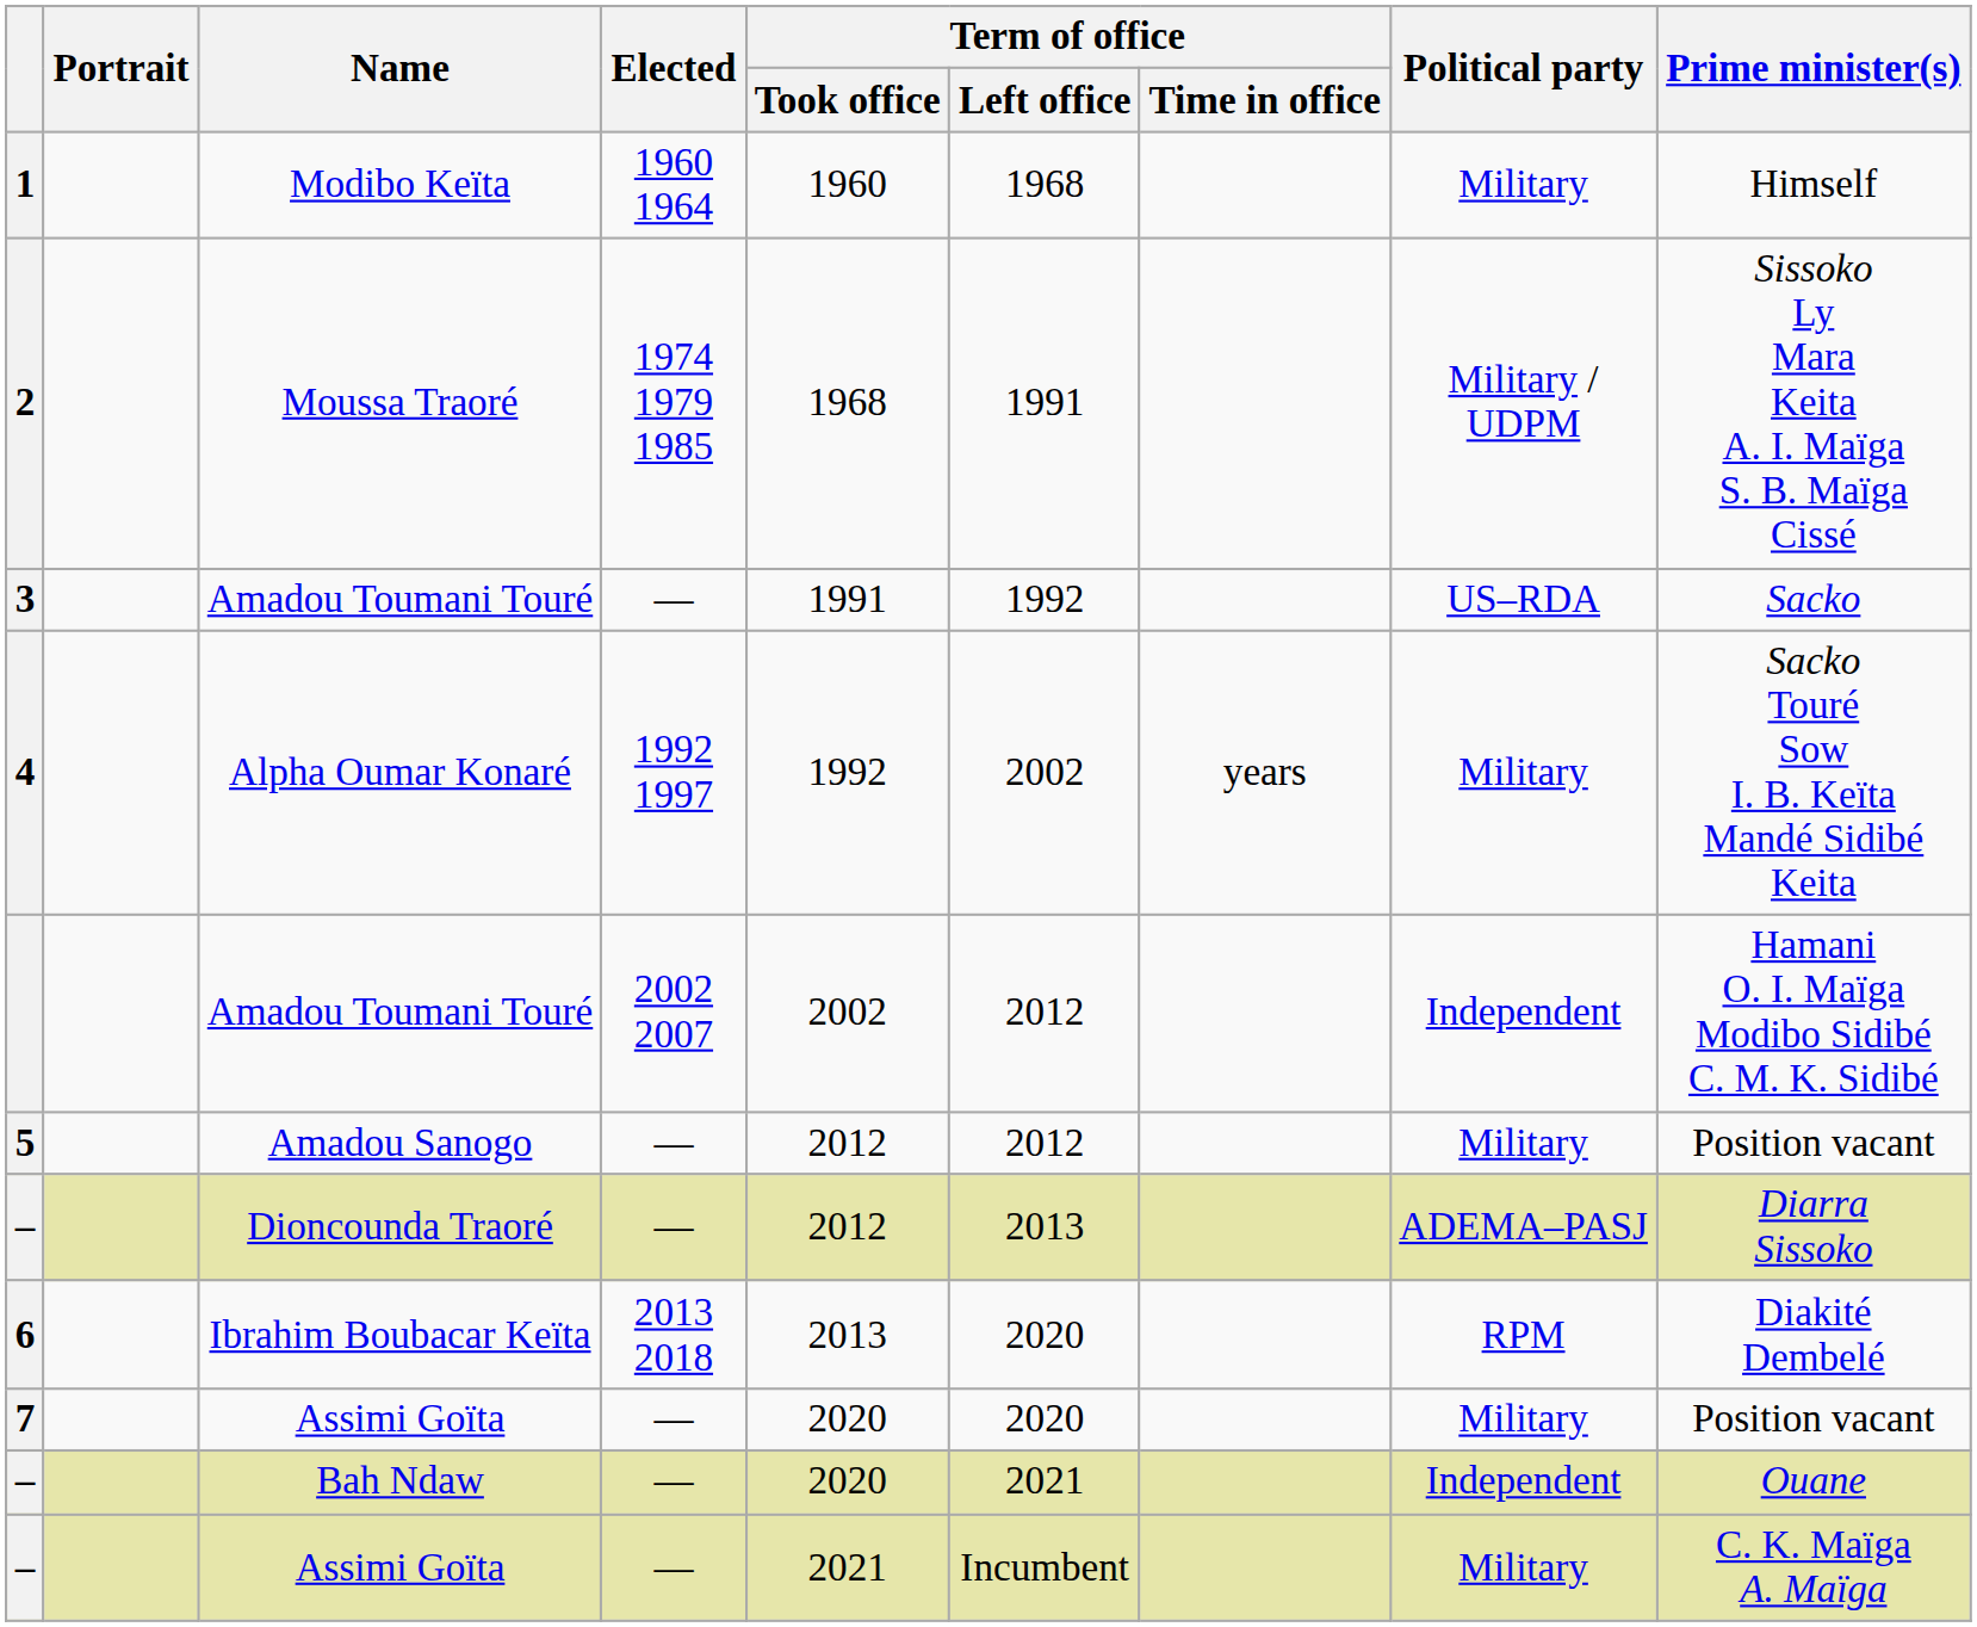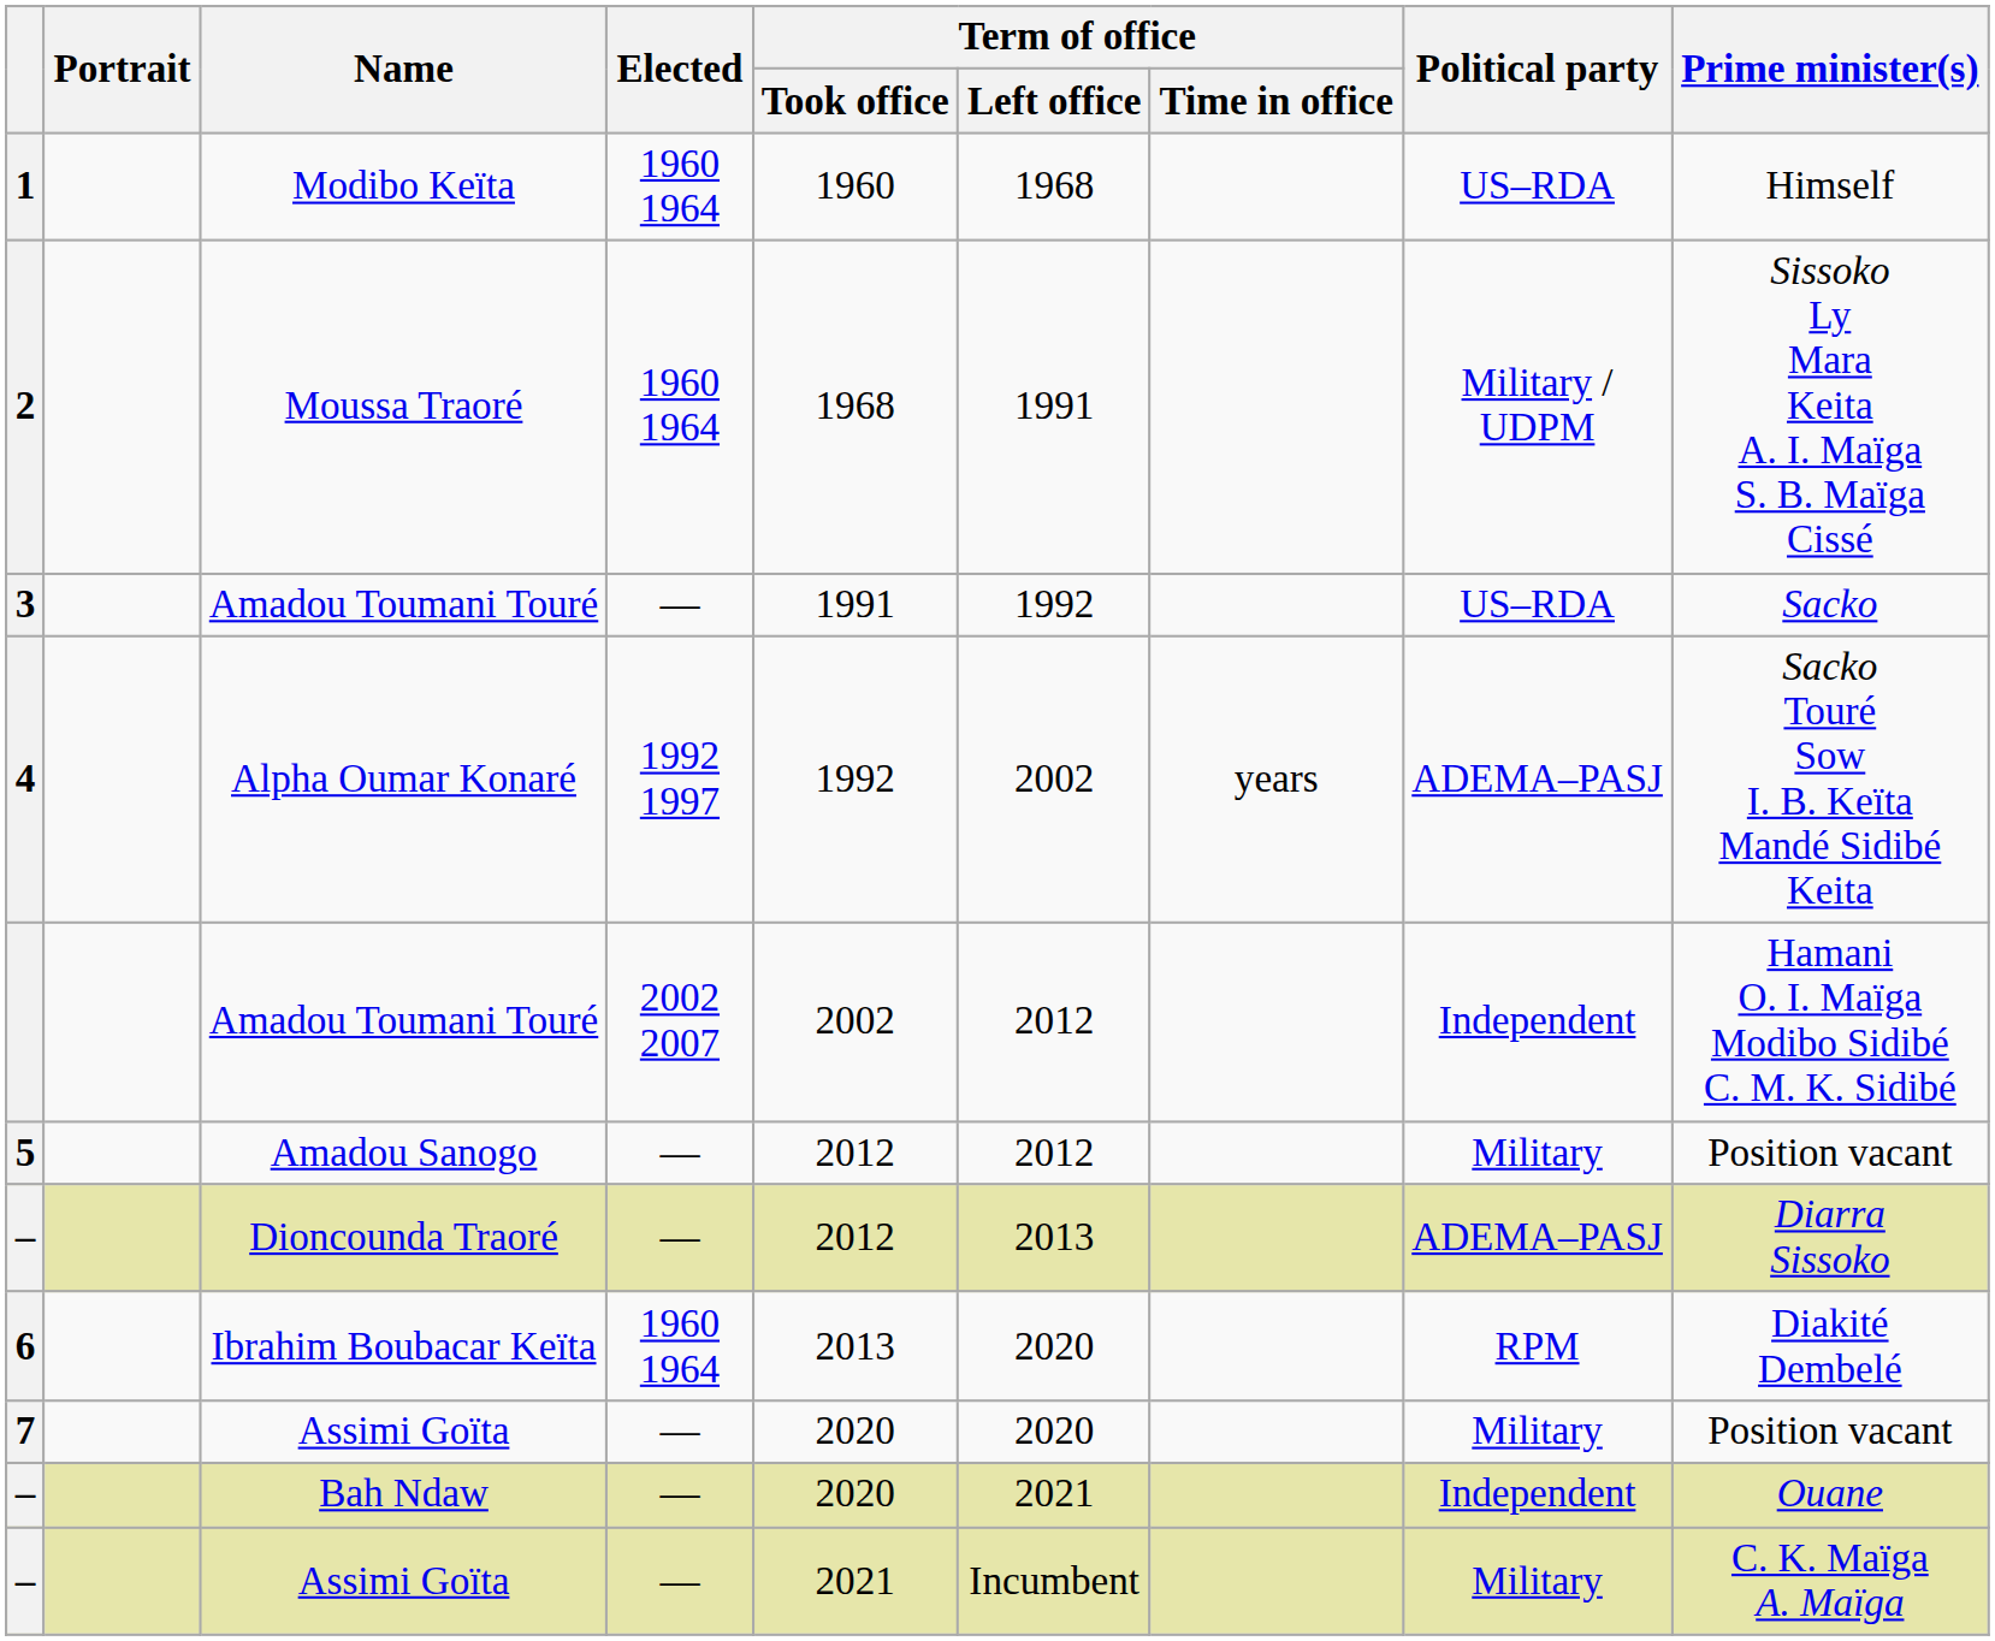1 | Political party: Military -> US–RDA
2 | Elected: 1974 1979 1985 -> 1960 1964
4 | Political party: Military -> ADEMA–PASJ
6 | Elected: 2013 2018 -> 1960 1964
